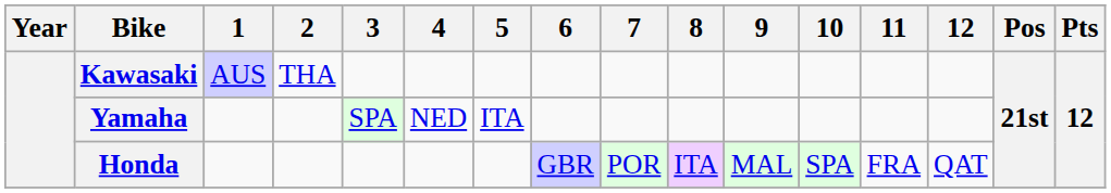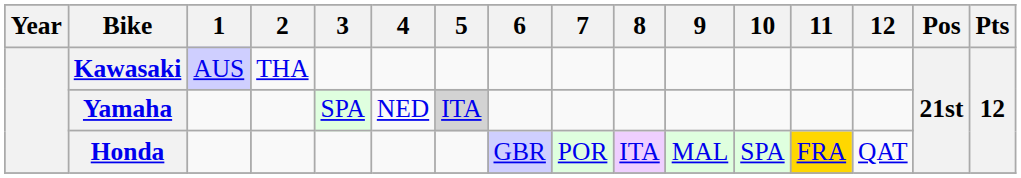Yamaha | 5: no background -> lightgrey background
Honda | 11: no background -> gold background
